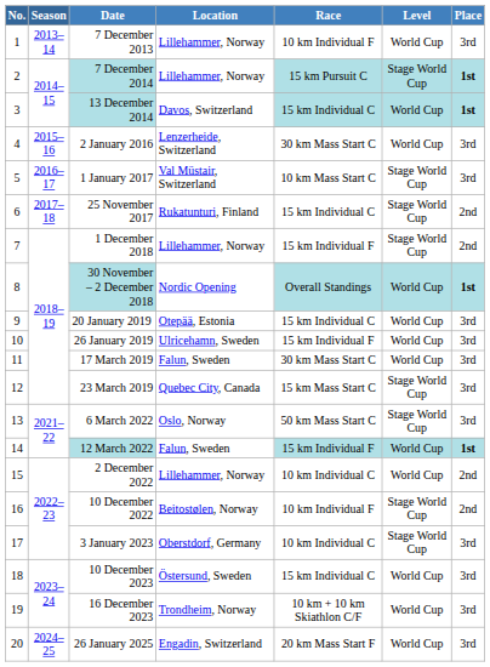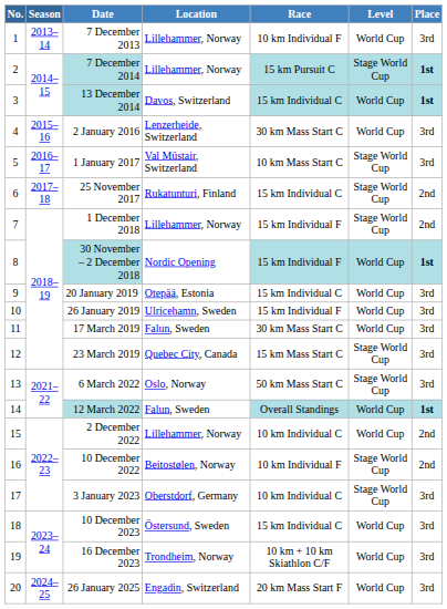30 November – 2 December 2018 | Race: Overall Standings -> 15 km Individual F
12 March 2022 | Race: 15 km Individual F -> Overall Standings
